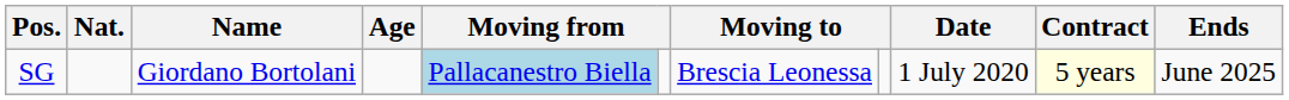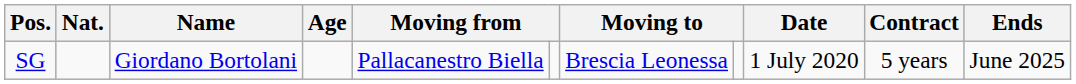SG | column 5: lightblue background -> no background
SG | Contract: lightyellow background -> no background
